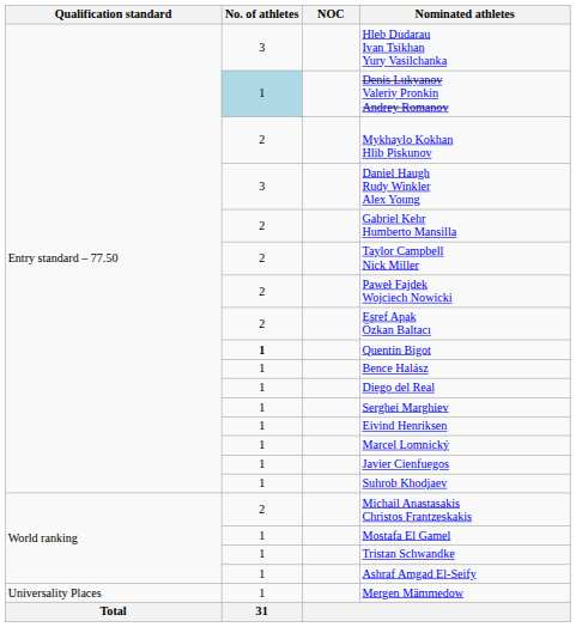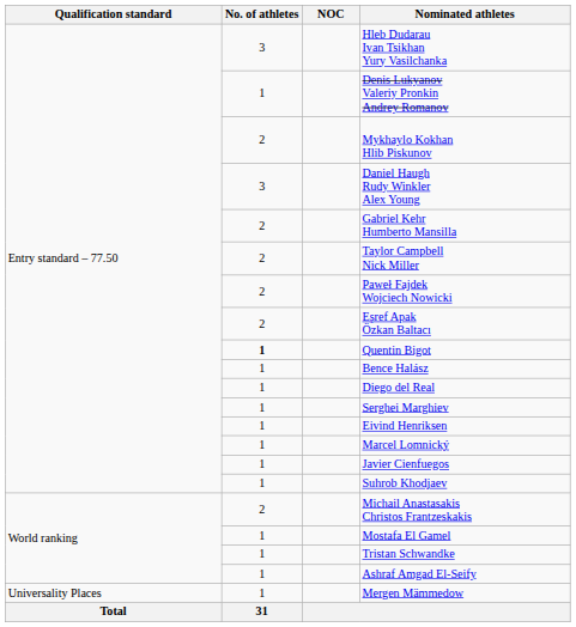Denis Lukyanov Valeriy Pronkin Andrey Romanov | No. of athletes: lightblue background -> no background
